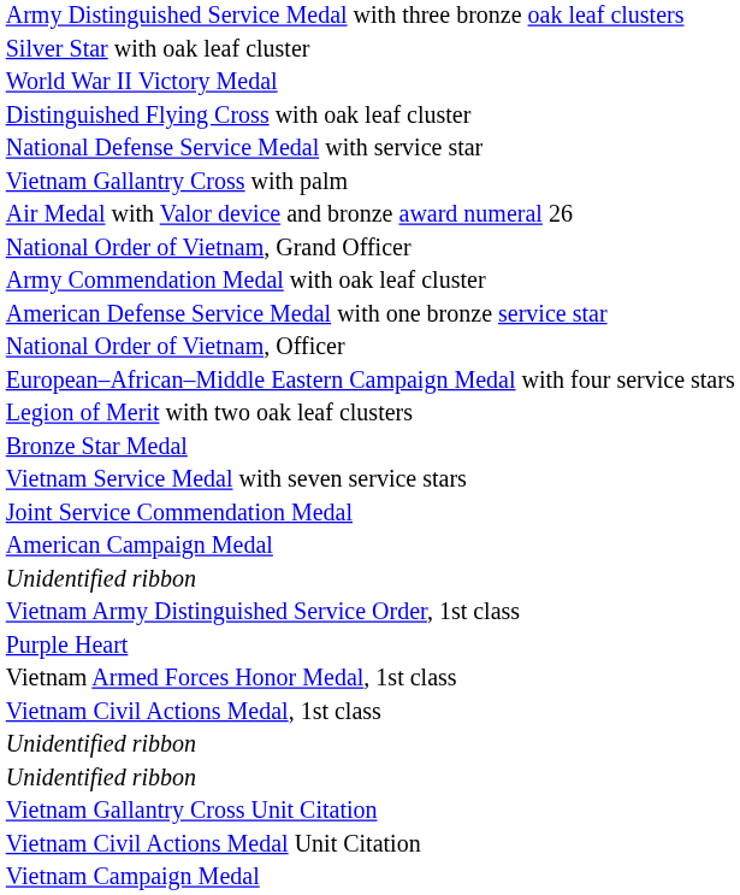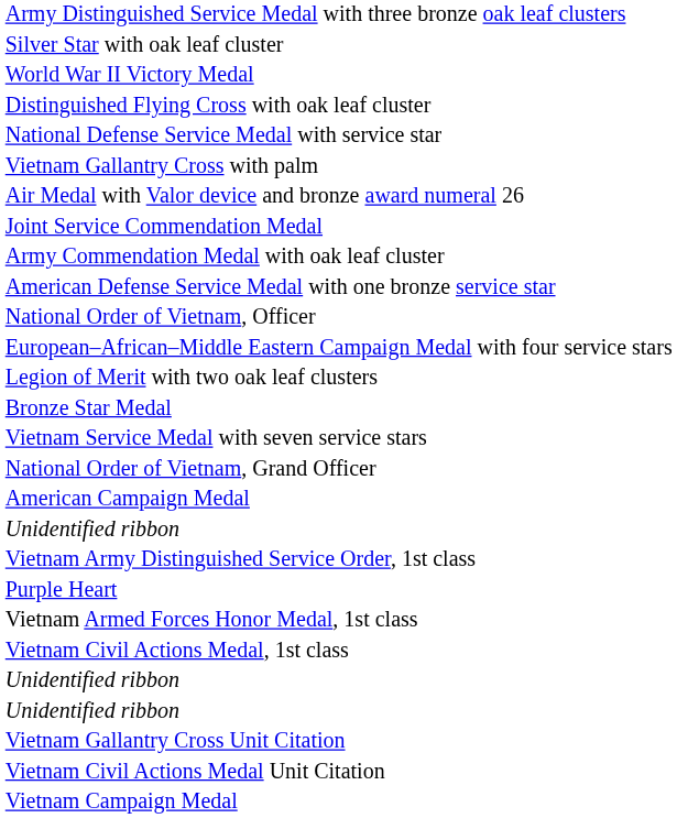row 8 | column 1: National Order of Vietnam, Grand Officer -> Joint Service Commendation Medal
row 16 | column 1: Joint Service Commendation Medal -> National Order of Vietnam, Grand Officer
